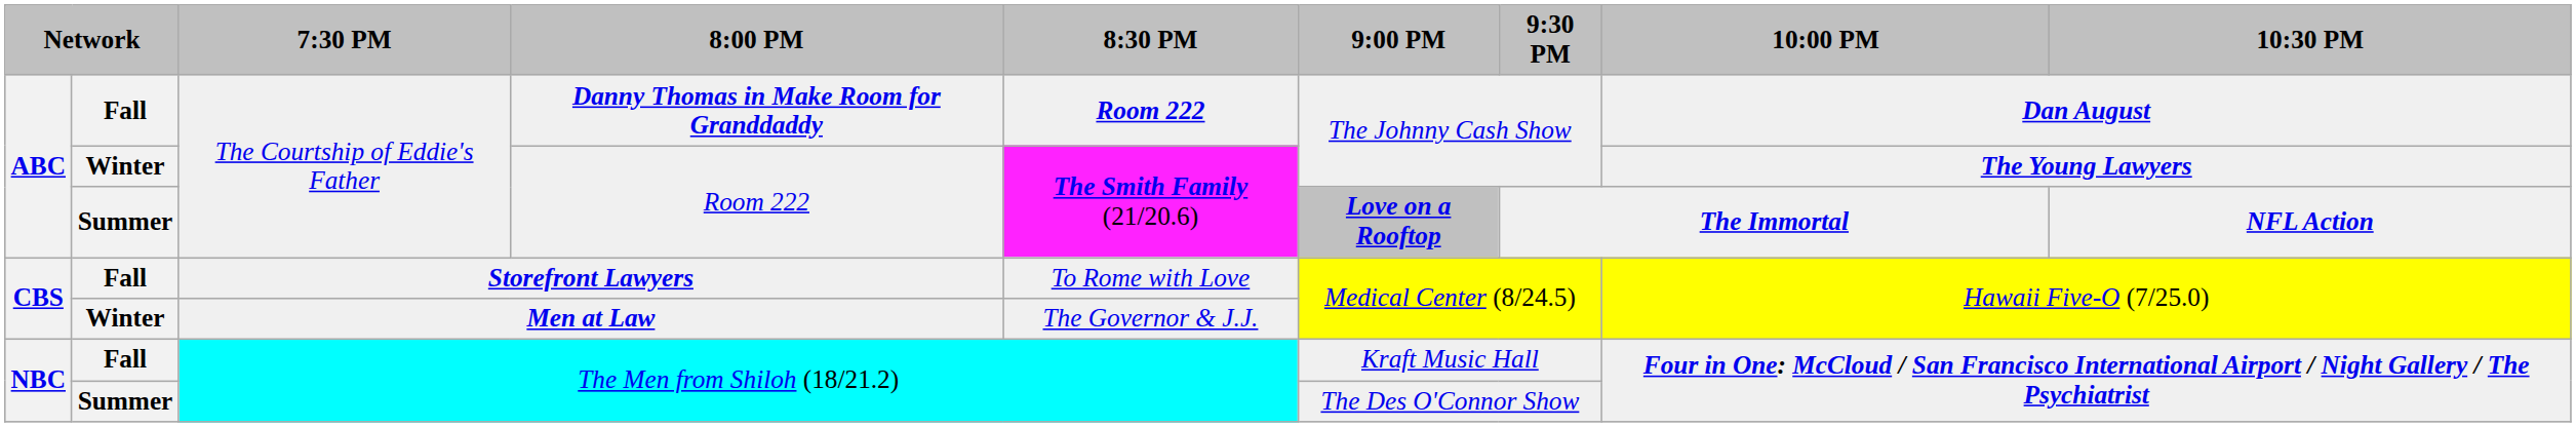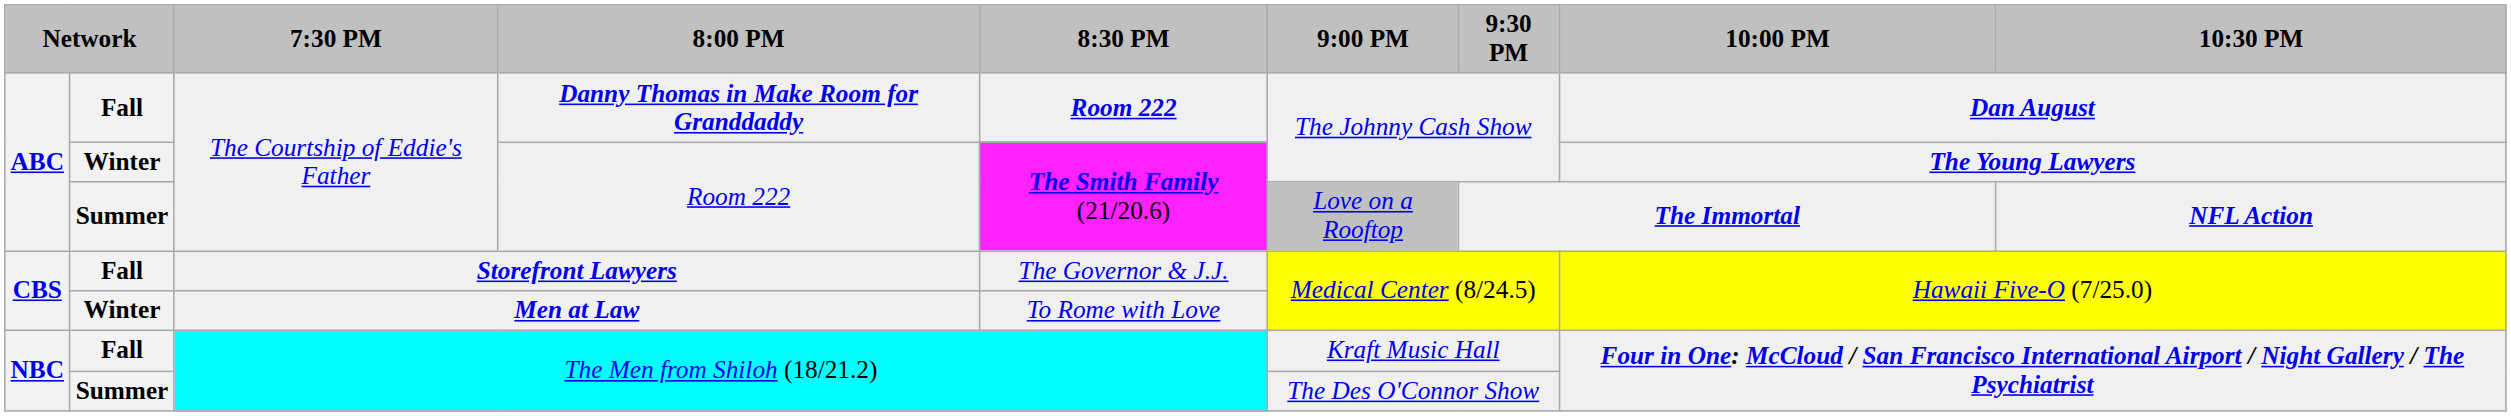Summer / Room 222 | 9:00 PM: bold -> normal
Storefront Lawyers | 8:30 PM: To Rome with Love -> The Governor & J.J.
Men at Law | 8:30 PM: The Governor & J.J. -> To Rome with Love
